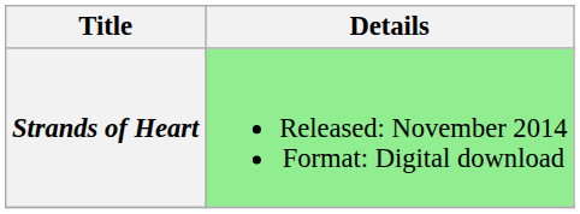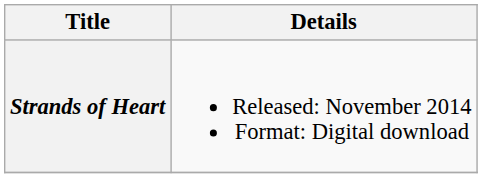Strands of Heart | Details: lightgreen background -> no background
